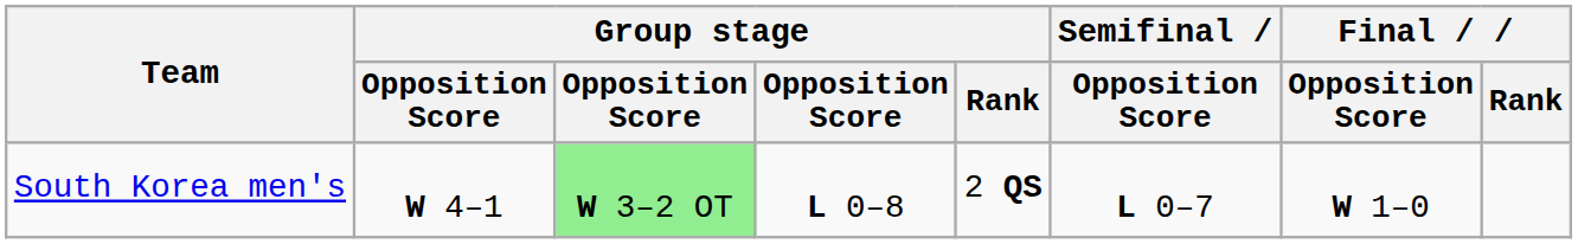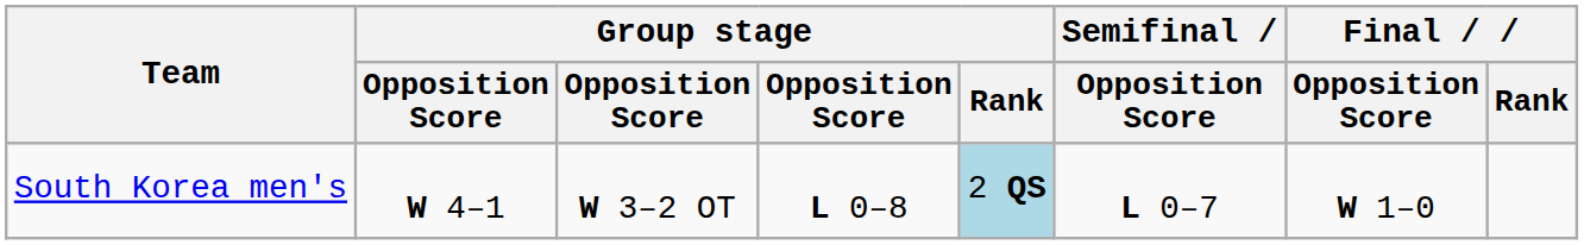South Korea men's | column 3: lightgreen background -> no background
South Korea men's | Group stage / Rank: no background -> lightblue background
